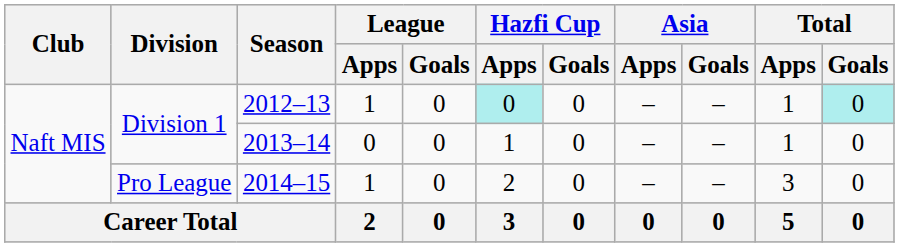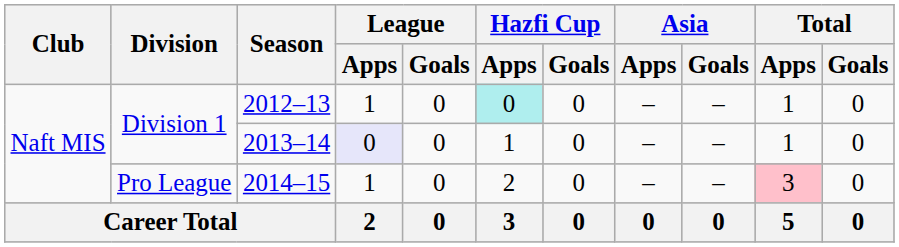2012–13 | Total / Goals: paleturquoise background -> no background
2013–14 | League / Apps: no background -> lavender background
2014–15 | Total / Apps: no background -> pink background
